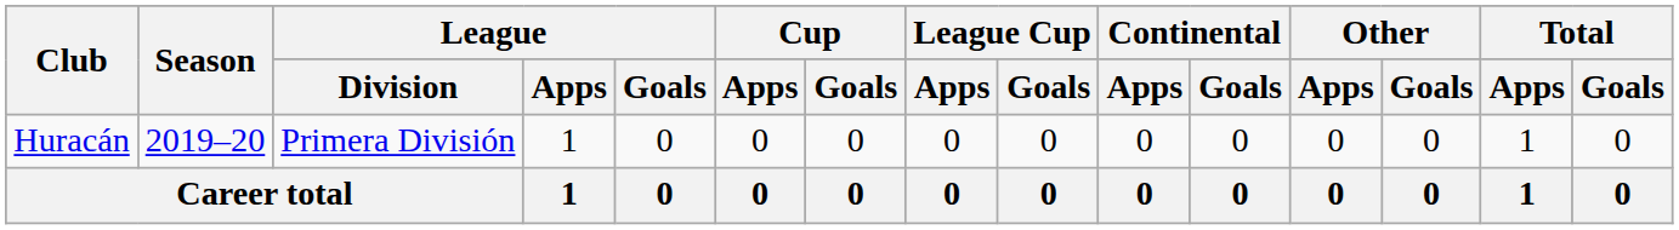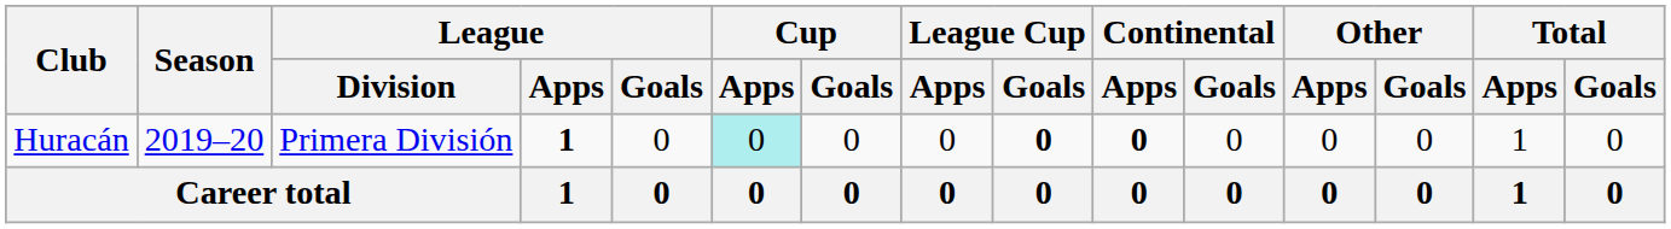Huracán | League / Apps: normal -> bold
Huracán | Cup / Apps: no background -> paleturquoise background
Huracán | League Cup / Goals: normal -> bold
Huracán | Continental / Apps: normal -> bold
